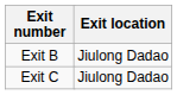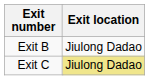Exit C | Exit location: no background -> khaki background
